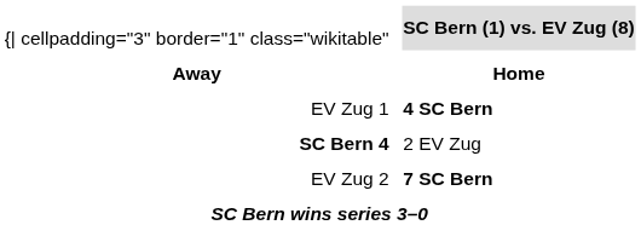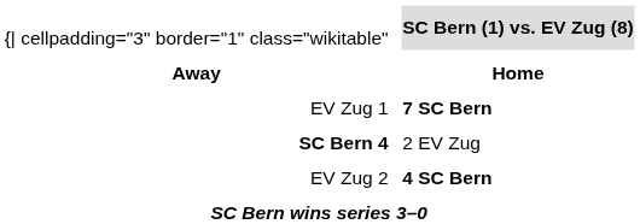EV Zug 1 | column 2: 4 SC Bern -> 7 SC Bern
EV Zug 2 | column 2: 7 SC Bern -> 4 SC Bern
